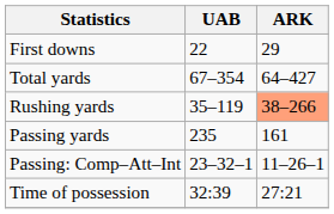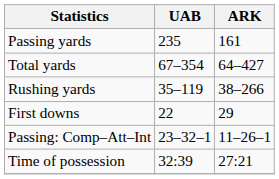rows swapped: First downs <-> Passing yards
Rushing yards | ARK: lightsalmon background -> no background
